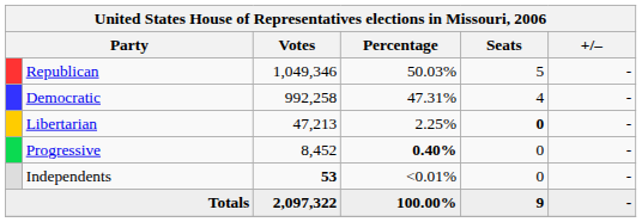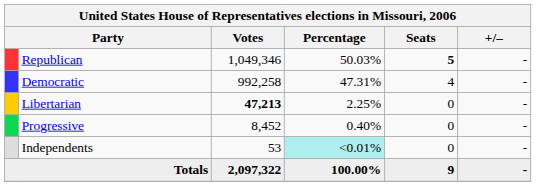Republican | Seats: normal -> bold
Libertarian | Votes: normal -> bold
Libertarian | Seats: bold -> normal
Progressive | Percentage: bold -> normal
Independents | Votes: bold -> normal
Independents | Percentage: no background -> paleturquoise background
